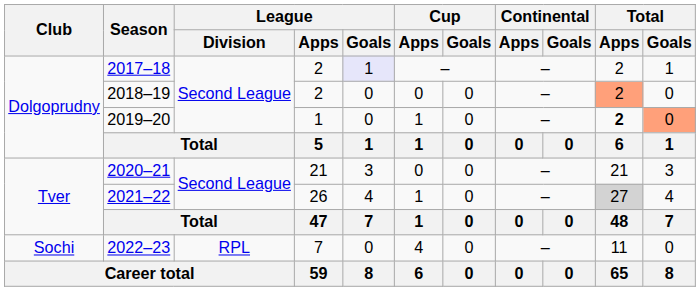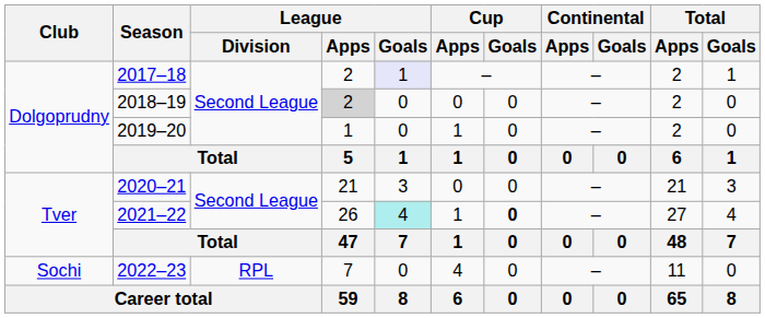2018–19 | League / Apps: no background -> lightgrey background
2018–19 | Total / Apps: lightsalmon background -> no background
2019–20 | Total / Apps: bold -> normal
2019–20 | Total / Goals: lightsalmon background -> no background
2021–22 | League / Goals: no background -> paleturquoise background
2021–22 | Cup / Goals: normal -> bold
2021–22 | Total / Apps: lightgrey background -> no background
